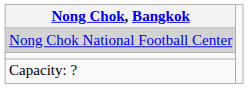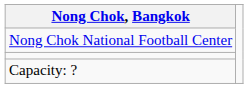Nong Chok National Football Center | Nong Chok, Bangkok: lightgrey background -> no background
